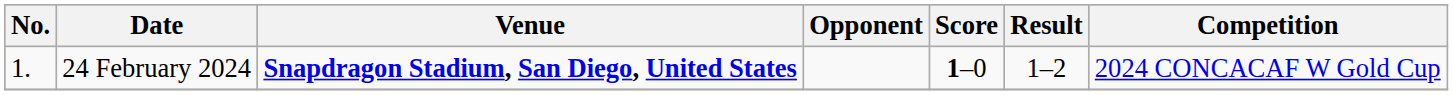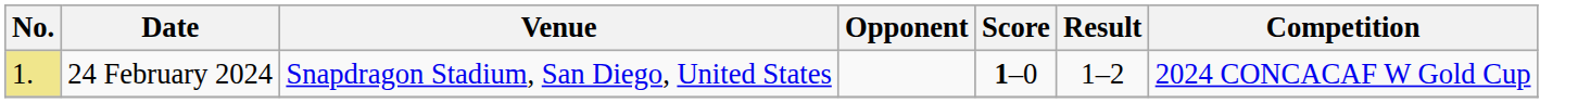24 February 2024 | No.: no background -> khaki background
24 February 2024 | Venue: bold -> normal
